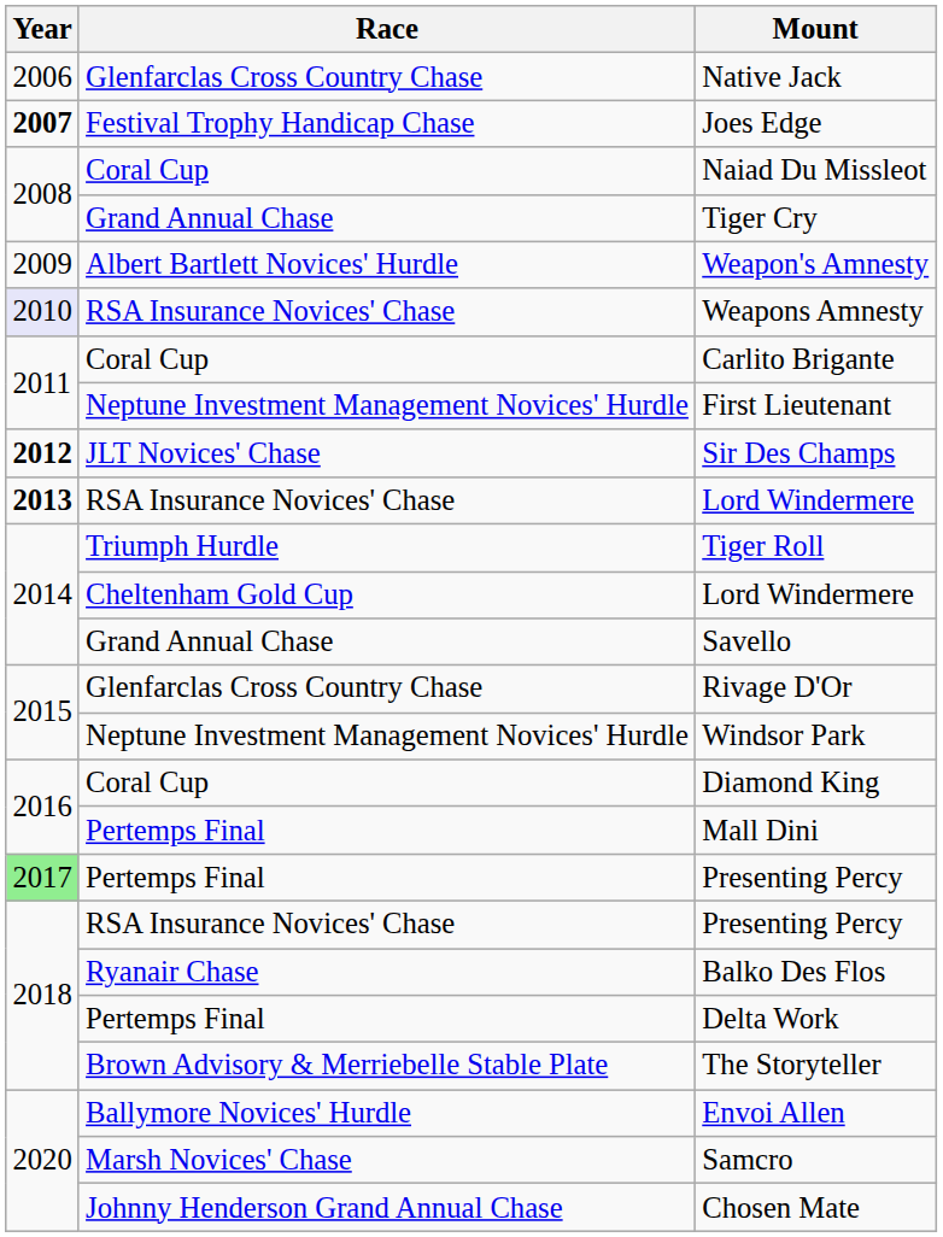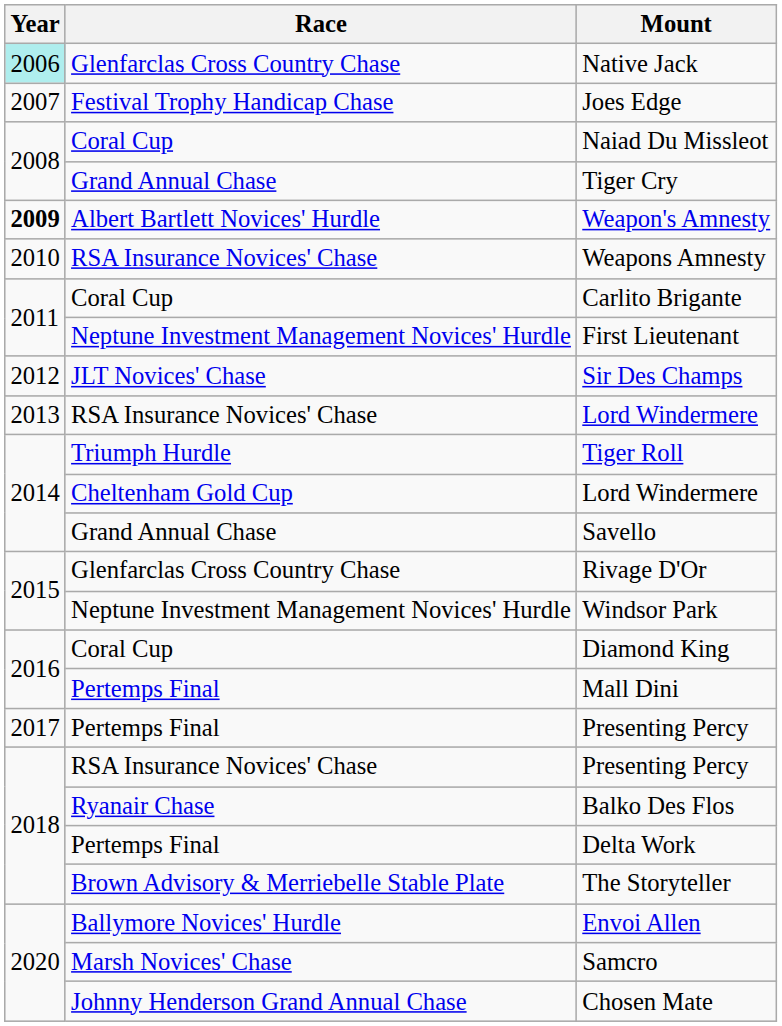Native Jack | Year: no background -> paleturquoise background
Joes Edge | Year: bold -> normal
Weapon's Amnesty | Year: normal -> bold
Weapons Amnesty | Year: lavender background -> no background
Sir Des Champs | Year: bold -> normal
RSA Insurance Novices' Chase / Lord Windermere | Year: bold -> normal
Pertemps Final / Presenting Percy | Year: lightgreen background -> no background
